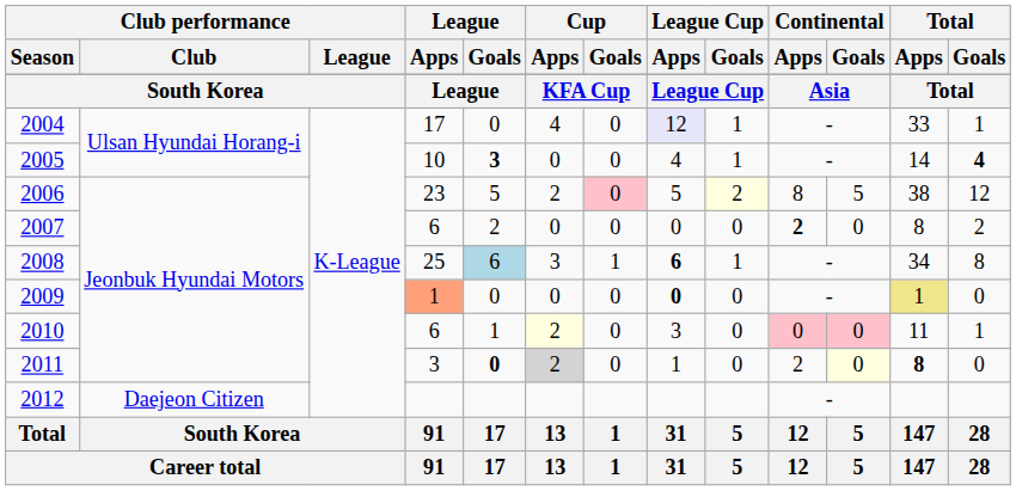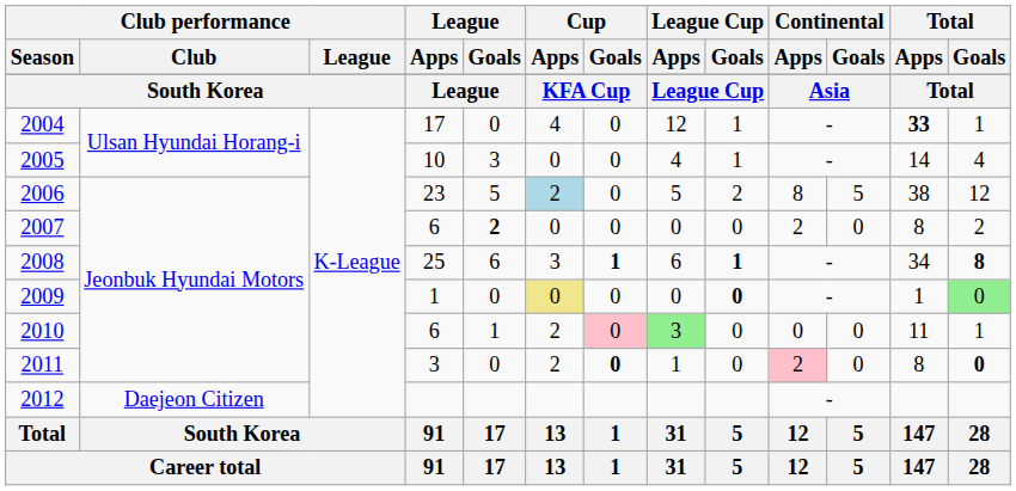2004 | League Cup / Apps: lavender background -> no background
2004 | Total / Apps: normal -> bold
2005 | League / Goals: bold -> normal
2005 | Total / Goals: bold -> normal
2006 | Cup / Apps: no background -> lightblue background
2006 | Cup / Goals: pink background -> no background
2006 | League Cup / Goals: lightyellow background -> no background
2007 | League / Goals: normal -> bold
2007 | Continental / Apps: bold -> normal
2008 | League / Goals: lightblue background -> no background
2008 | Cup / Goals: normal -> bold
2008 | League Cup / Apps: bold -> normal
2008 | League Cup / Goals: normal -> bold
2008 | Total / Goals: normal -> bold
2009 | League / Apps: lightsalmon background -> no background
2009 | Cup / Apps: no background -> khaki background
2009 | League Cup / Apps: bold -> normal
2009 | League Cup / Goals: normal -> bold
2009 | Total / Apps: khaki background -> no background
2009 | Total / Goals: no background -> lightgreen background
2010 | Cup / Apps: lightyellow background -> no background
2010 | Cup / Goals: no background -> pink background
2010 | League Cup / Apps: no background -> lightgreen background
2010 | Continental / Apps: pink background -> no background
2010 | Continental / Goals: pink background -> no background
2011 | League / Goals: bold -> normal
2011 | Cup / Apps: lightgrey background -> no background
2011 | Cup / Goals: normal -> bold
2011 | Continental / Apps: no background -> pink background
2011 | Continental / Goals: lightyellow background -> no background
2011 | Total / Apps: bold -> normal
2011 | Total / Goals: normal -> bold
